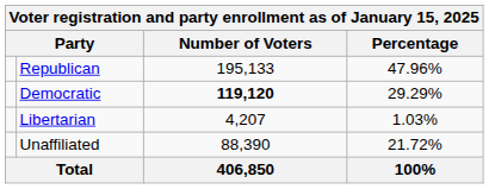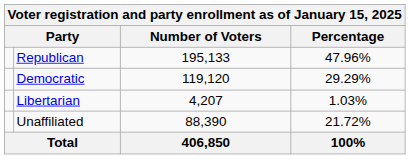Democratic | Number of Voters: bold -> normal
